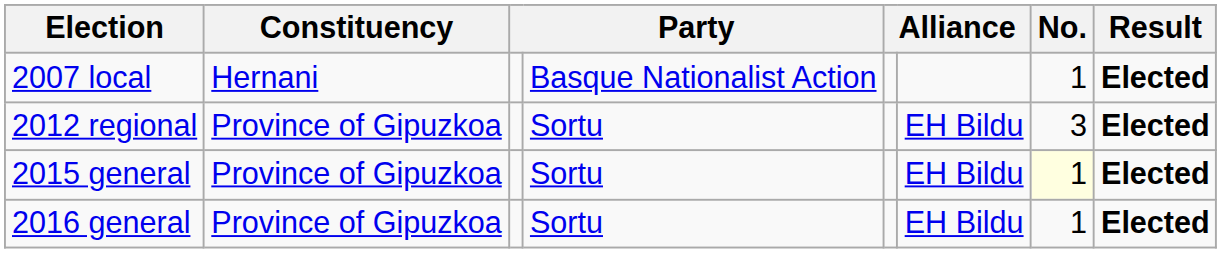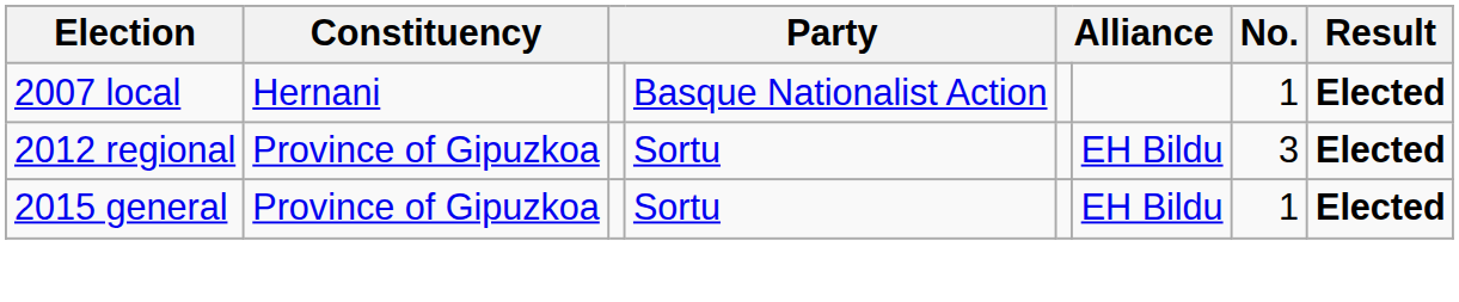2015 general | No.: lightyellow background -> no background
- row: 2016 general | Province of Gipuzkoa | Sortu | EH Bildu | 1 | Elected
